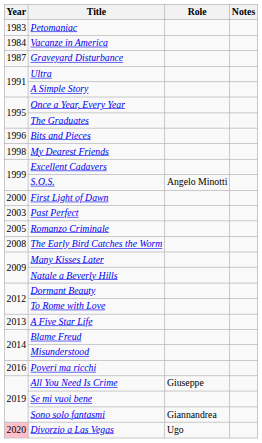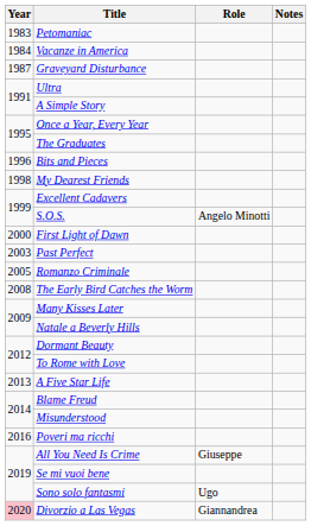Sono solo fantasmi | Role: Giannandrea -> Ugo
Divorzio a Las Vegas | Role: Ugo -> Giannandrea
